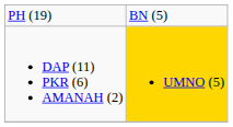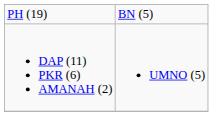DAP (11) PKR (6) AMANAH (2) | column 2: gold background -> no background
